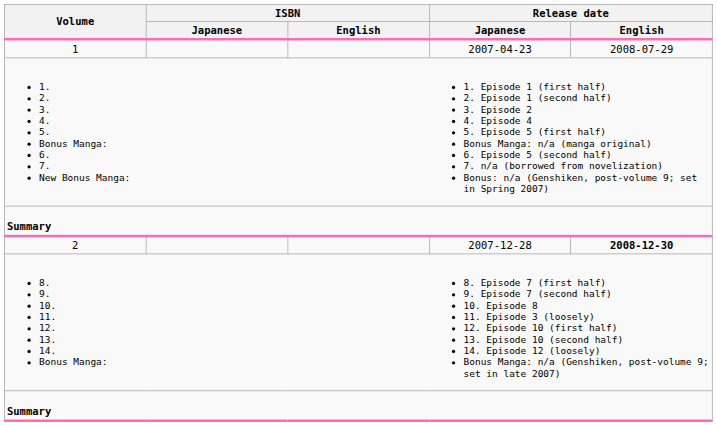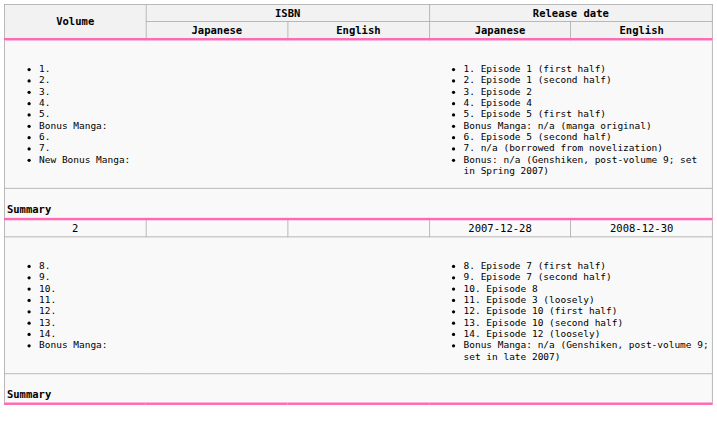- row: 1 | 2007-04-23 | 2008-07-29
2 | Release date / English: bold -> normal
